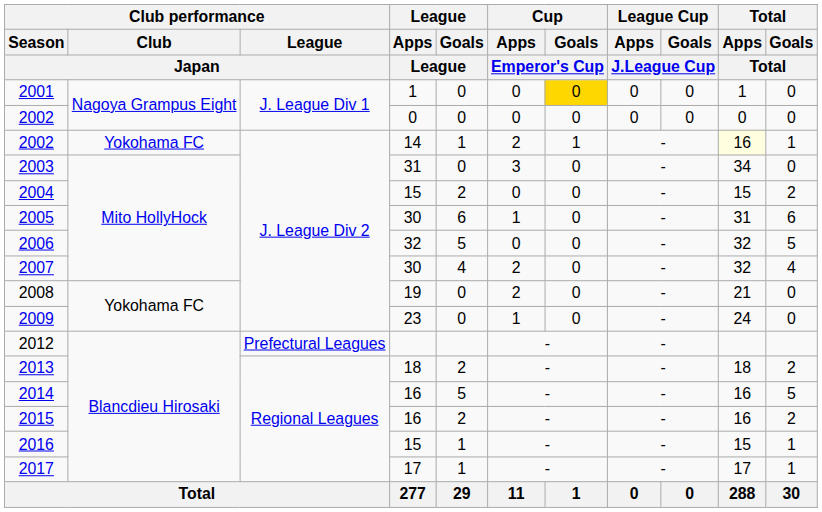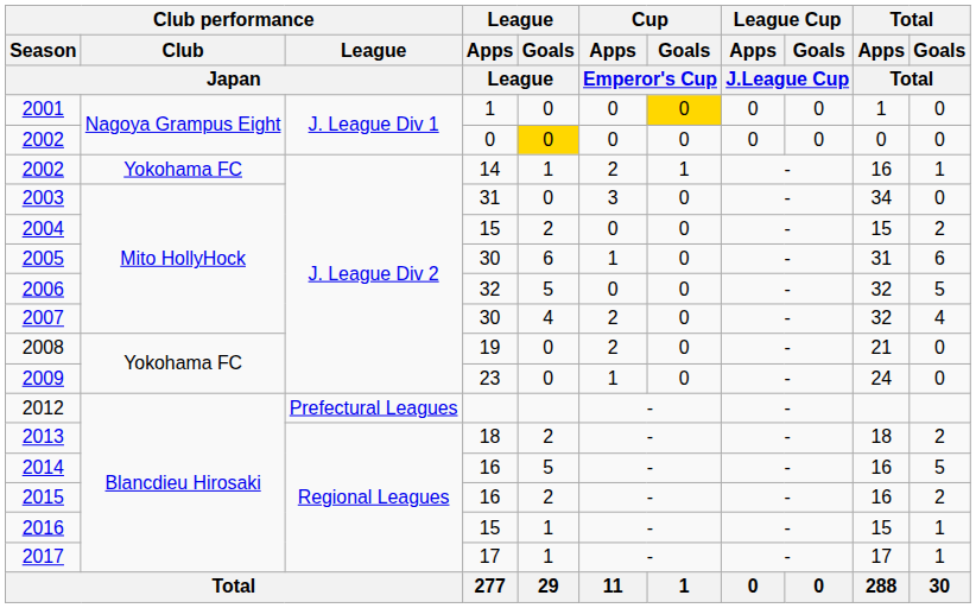2002 / 0 | League / Goals / League: no background -> gold background
2002 / 14 | Total / Apps / Total: lightyellow background -> no background
